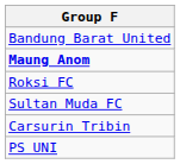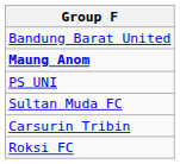row 4 | column 1: Roksi FC -> PS UNI
row 7 | column 1: PS UNI -> Roksi FC
